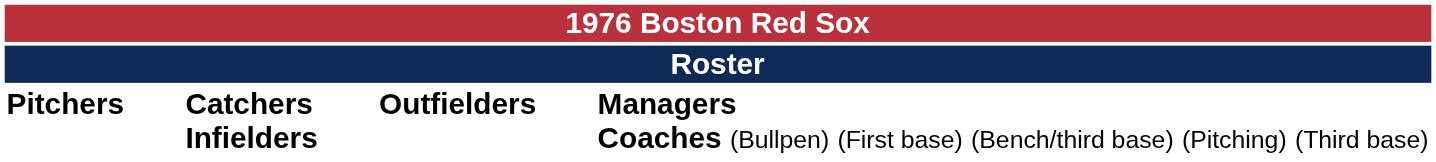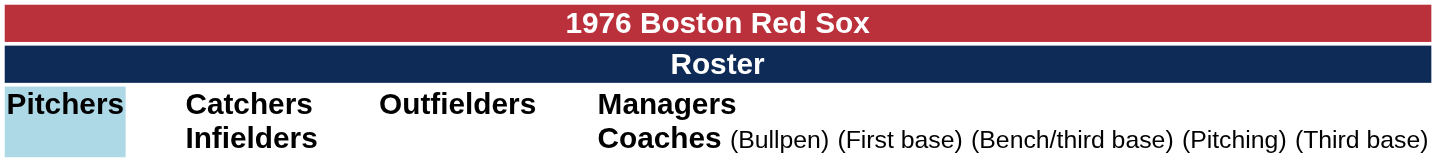Pitchers | column 1: no background -> lightblue background
